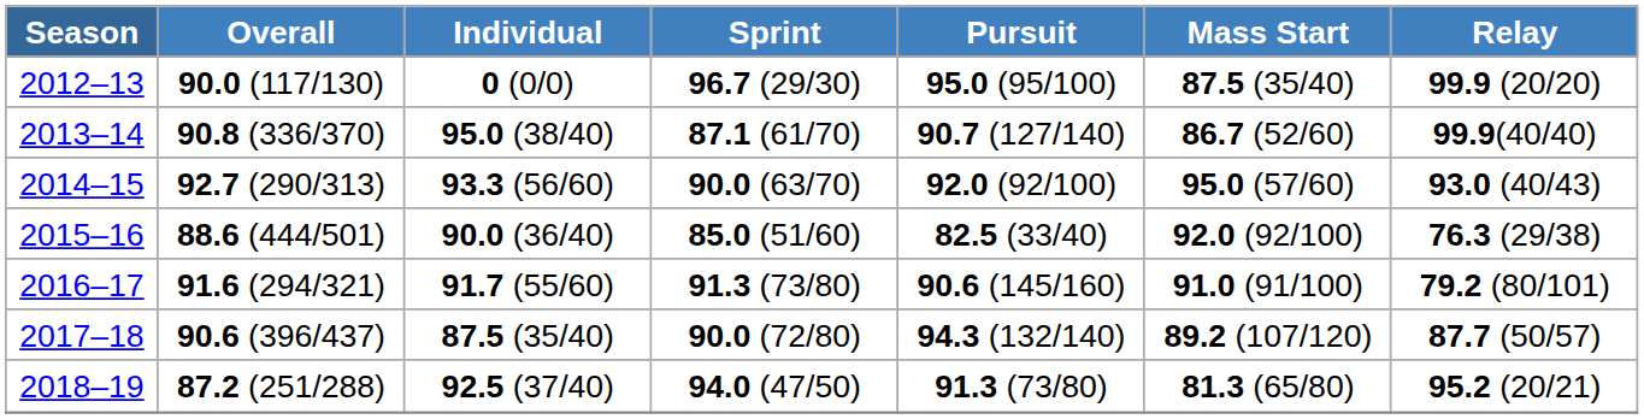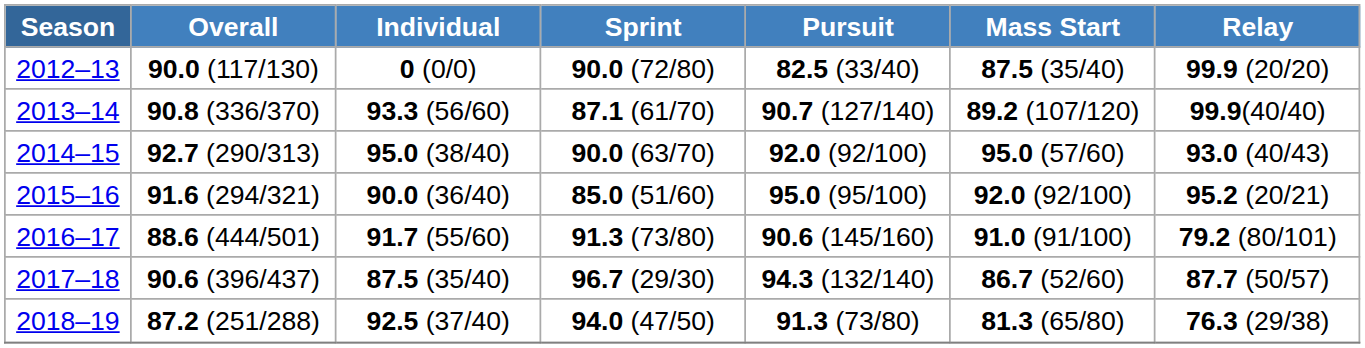2012–13 | Sprint: 96.7 (29/30) -> 90.0 (72/80)
2012–13 | Pursuit: 95.0 (95/100) -> 82.5 (33/40)
2013–14 | Individual: 95.0 (38/40) -> 93.3 (56/60)
2013–14 | Mass Start: 86.7 (52/60) -> 89.2 (107/120)
2014–15 | Individual: 93.3 (56/60) -> 95.0 (38/40)
2015–16 | Overall: 88.6 (444/501) -> 91.6 (294/321)
2015–16 | Pursuit: 82.5 (33/40) -> 95.0 (95/100)
2015–16 | Relay: 76.3 (29/38) -> 95.2 (20/21)
2016–17 | Overall: 91.6 (294/321) -> 88.6 (444/501)
2017–18 | Sprint: 90.0 (72/80) -> 96.7 (29/30)
2017–18 | Mass Start: 89.2 (107/120) -> 86.7 (52/60)
2018–19 | Relay: 95.2 (20/21) -> 76.3 (29/38)
